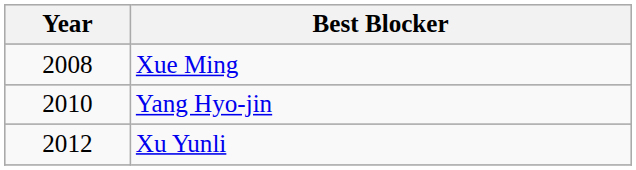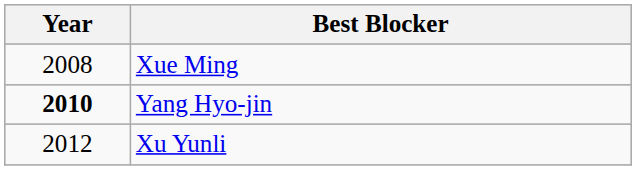Yang Hyo-jin | Year: normal -> bold
